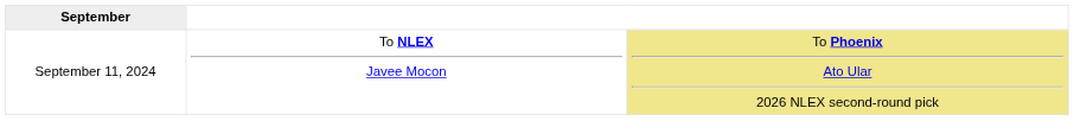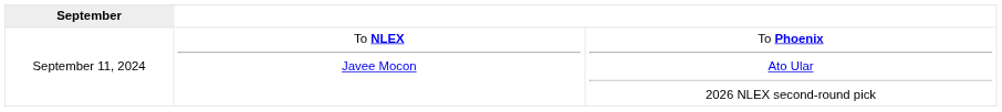September 11, 2024 | column 3: khaki background -> no background
